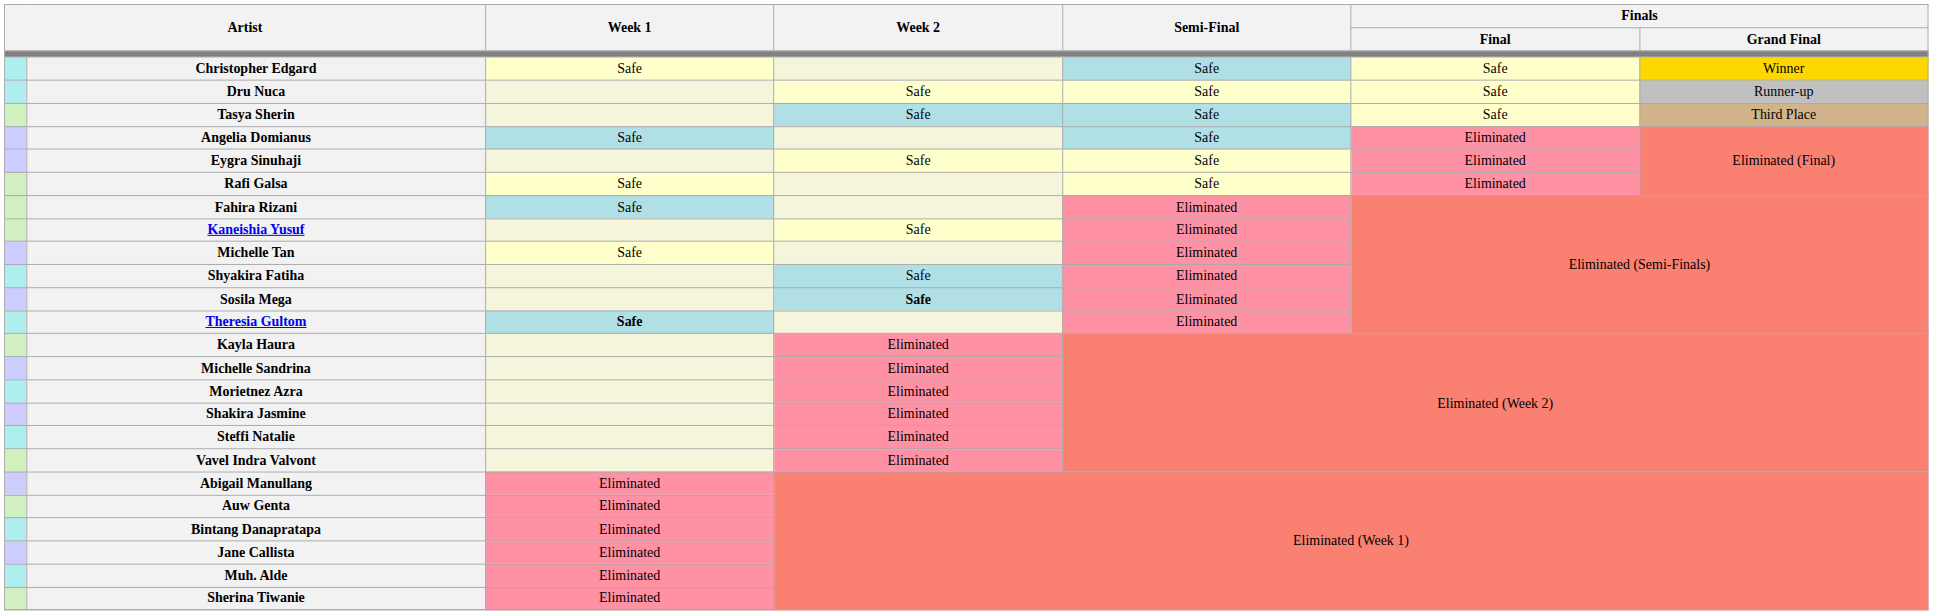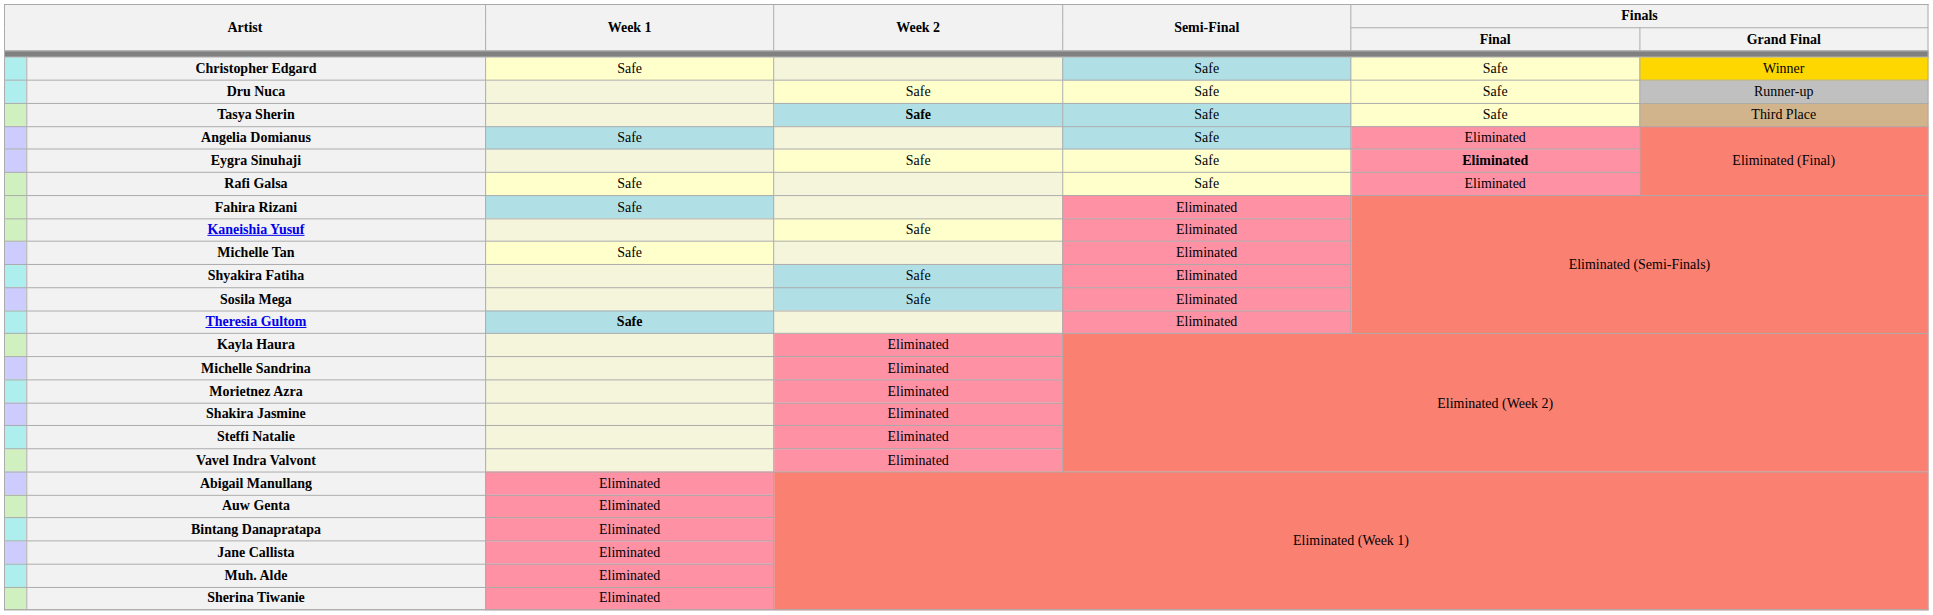Tasya Sherin | Week 2: normal -> bold
Eygra Sinuhaji | Finals / Final: normal -> bold
Sosila Mega | Week 2: bold -> normal
